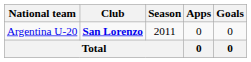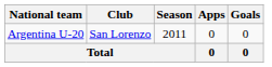Argentina U-20 | Club: bold -> normal
